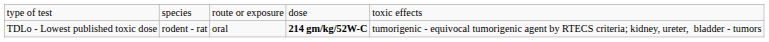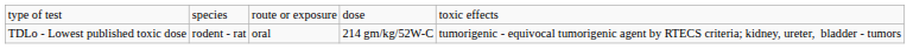TDLo - Lowest published toxic dose | column 4: bold -> normal
